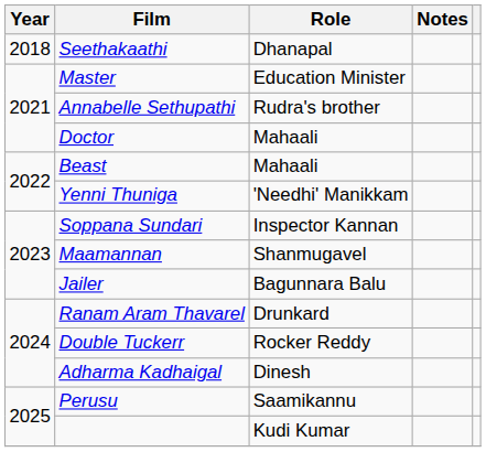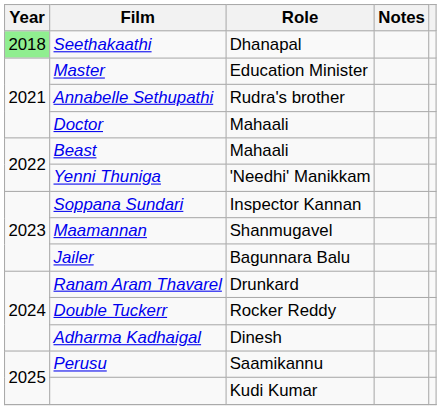Seethakaathi | Year: no background -> lightgreen background
